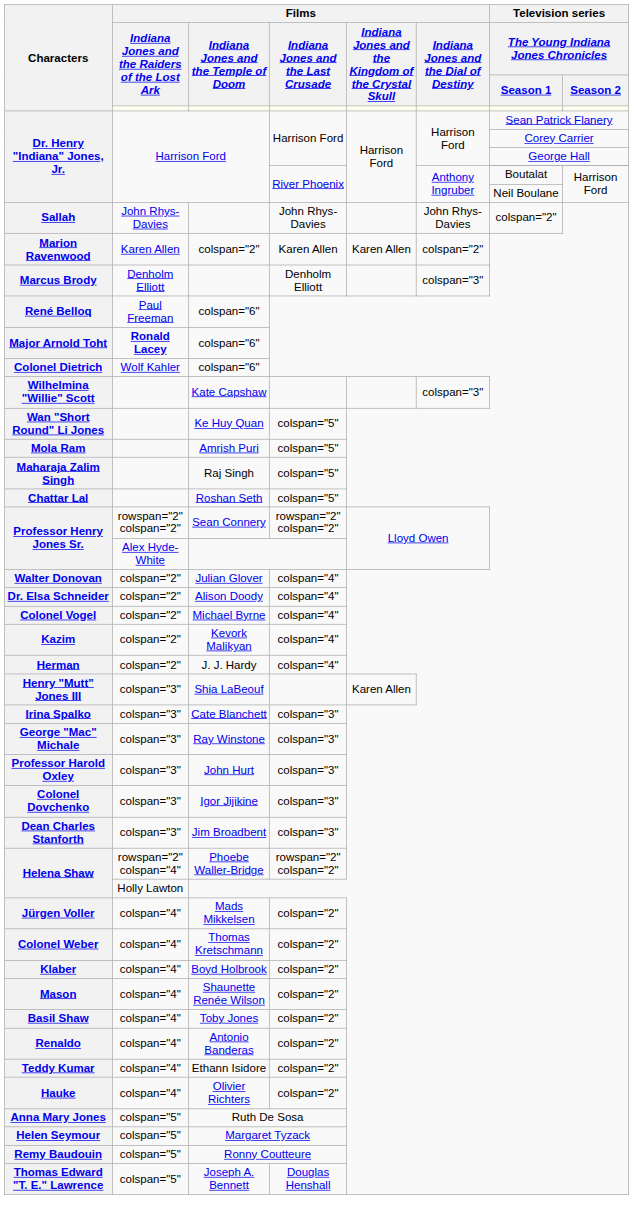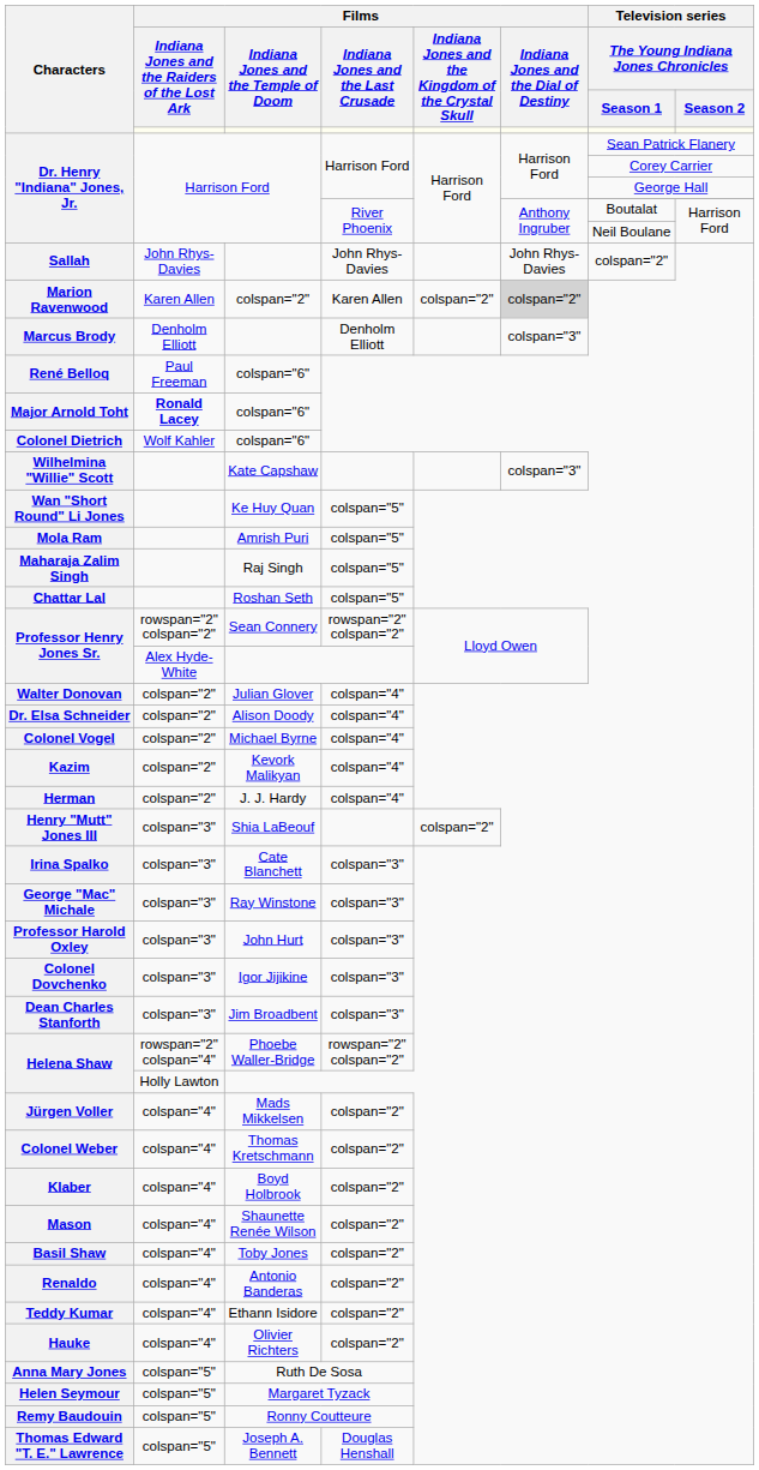Marion Ravenwood | Films / Indiana Jones and the Kingdom of the Crystal Skull: Karen Allen -> colspan="2"
Marion Ravenwood | Films / Indiana Jones and the Dial of Destiny: no background -> lightgrey background
Henry "Mutt" Jones III | Films / Indiana Jones and the Kingdom of the Crystal Skull: Karen Allen -> colspan="2"
